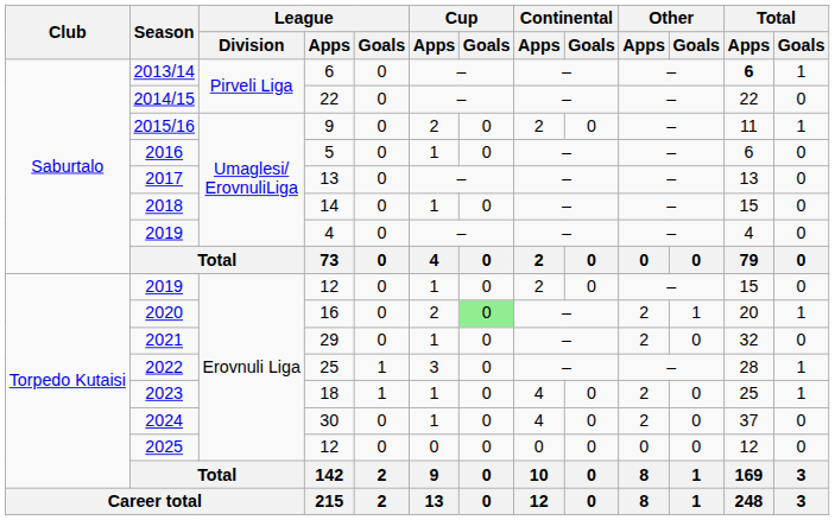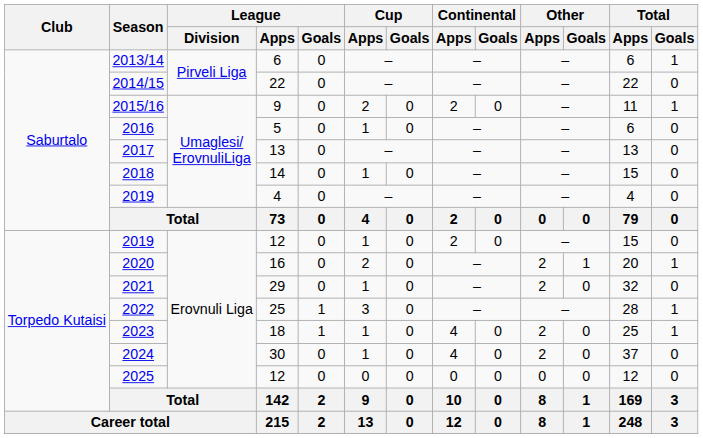2013/14 | Total / Apps: bold -> normal
2020 | Cup / Goals: lightgreen background -> no background
